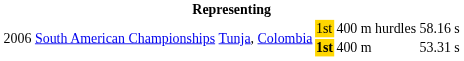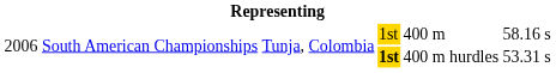row 2 | column 5: 400 m hurdles -> 400 m
row 3 | column 5: 400 m -> 400 m hurdles
